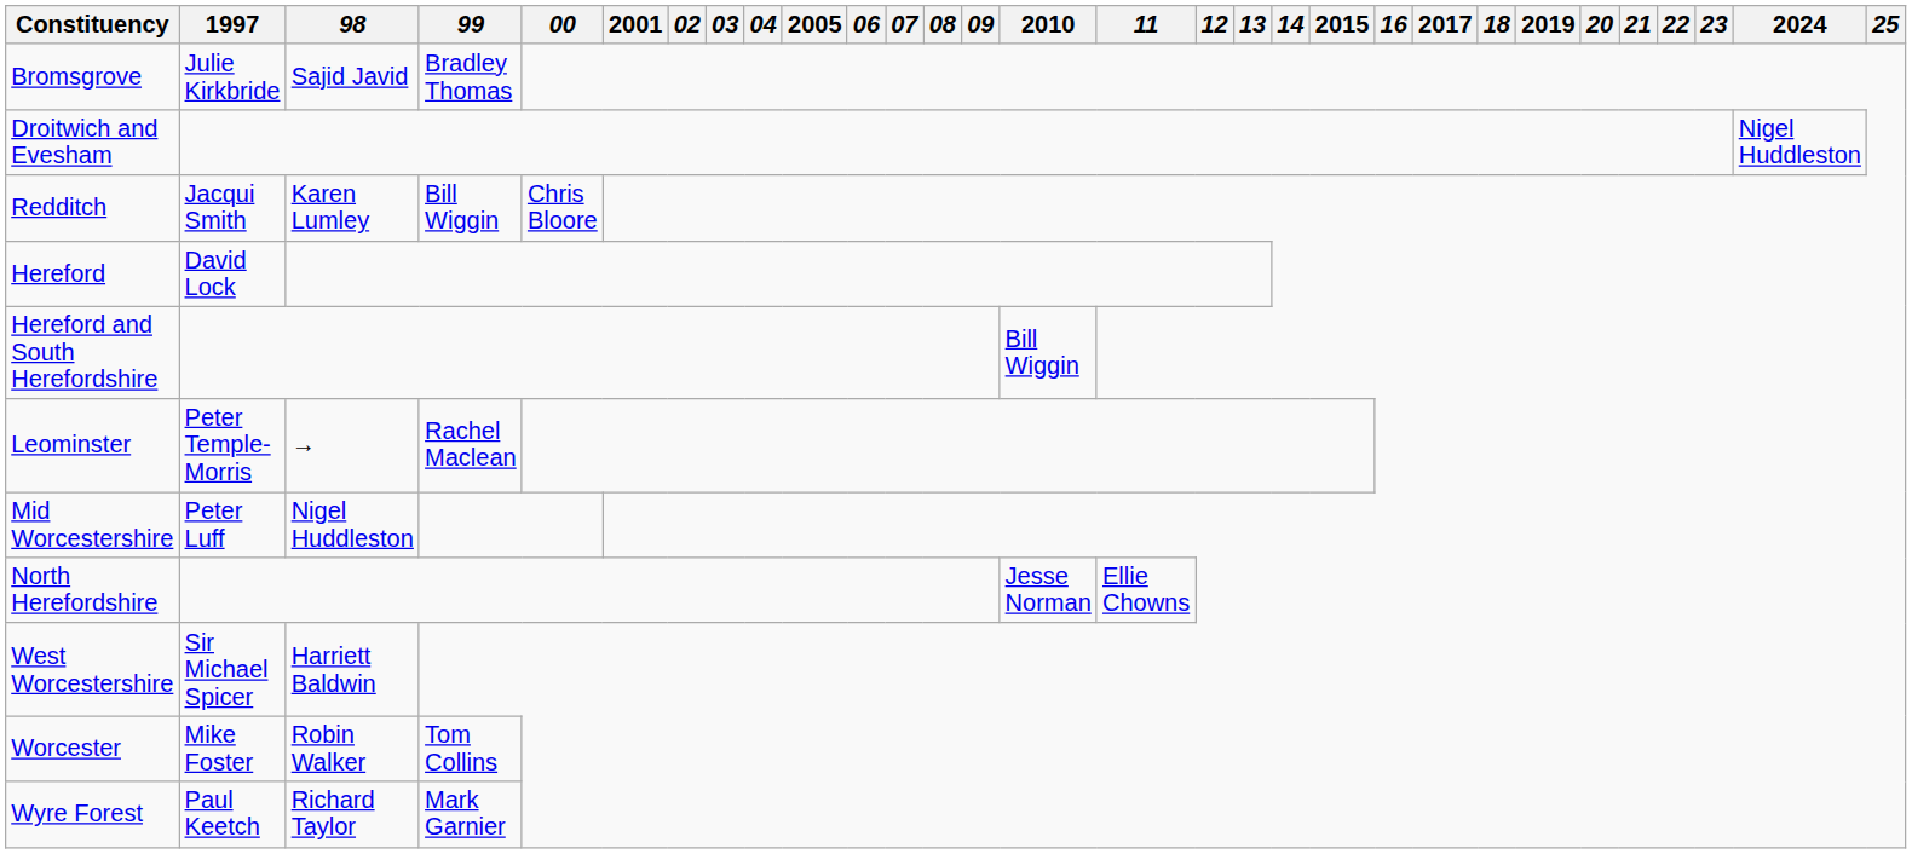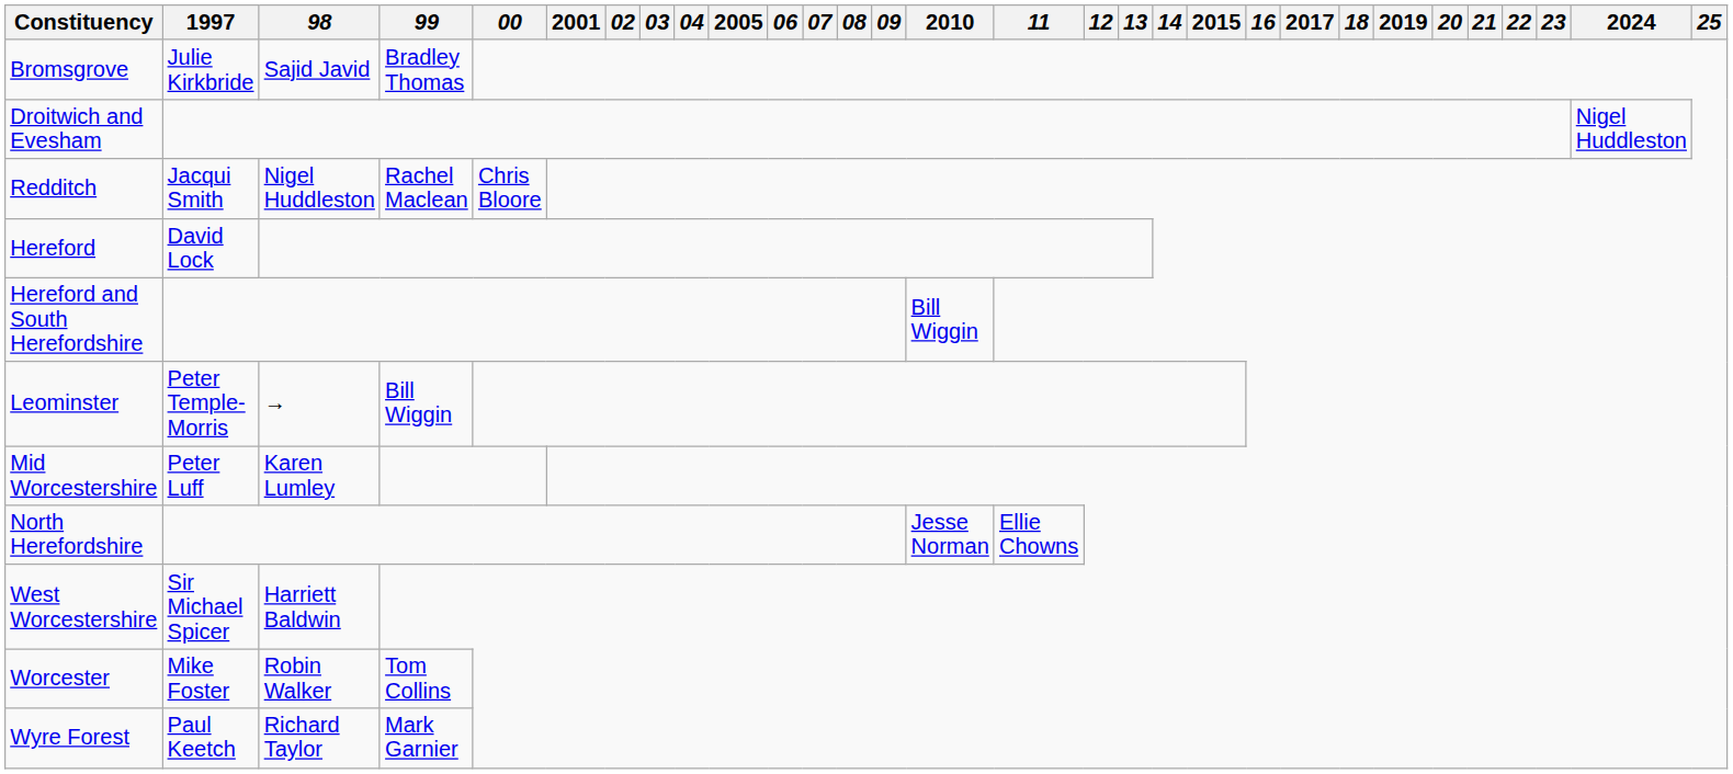Redditch | 98: Karen Lumley -> Nigel Huddleston
Redditch | 99: Bill Wiggin -> Rachel Maclean
Leominster | 99: Rachel Maclean -> Bill Wiggin
Mid Worcestershire | 98: Nigel Huddleston -> Karen Lumley
